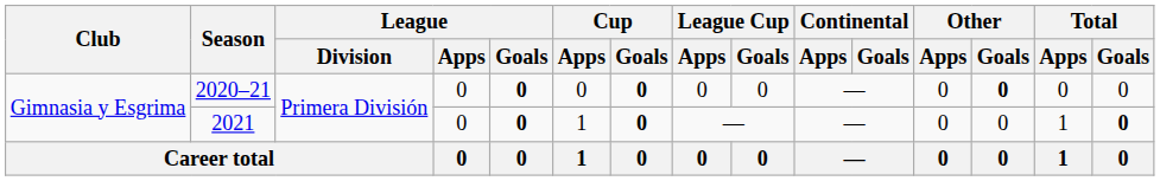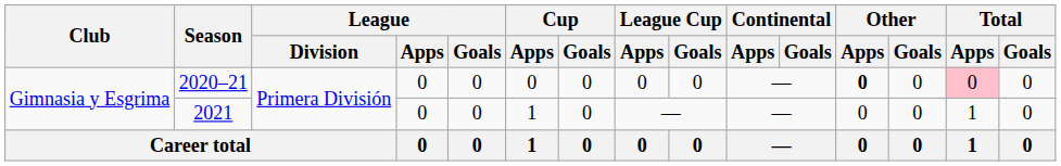2020–21 | League / Goals: bold -> normal
2020–21 | Cup / Goals: bold -> normal
2020–21 | Other / Apps: normal -> bold
2020–21 | Other / Goals: bold -> normal
2020–21 | Total / Apps: no background -> pink background
2021 | League / Goals: bold -> normal
2021 | Cup / Goals: bold -> normal
2021 | Total / Goals: bold -> normal
